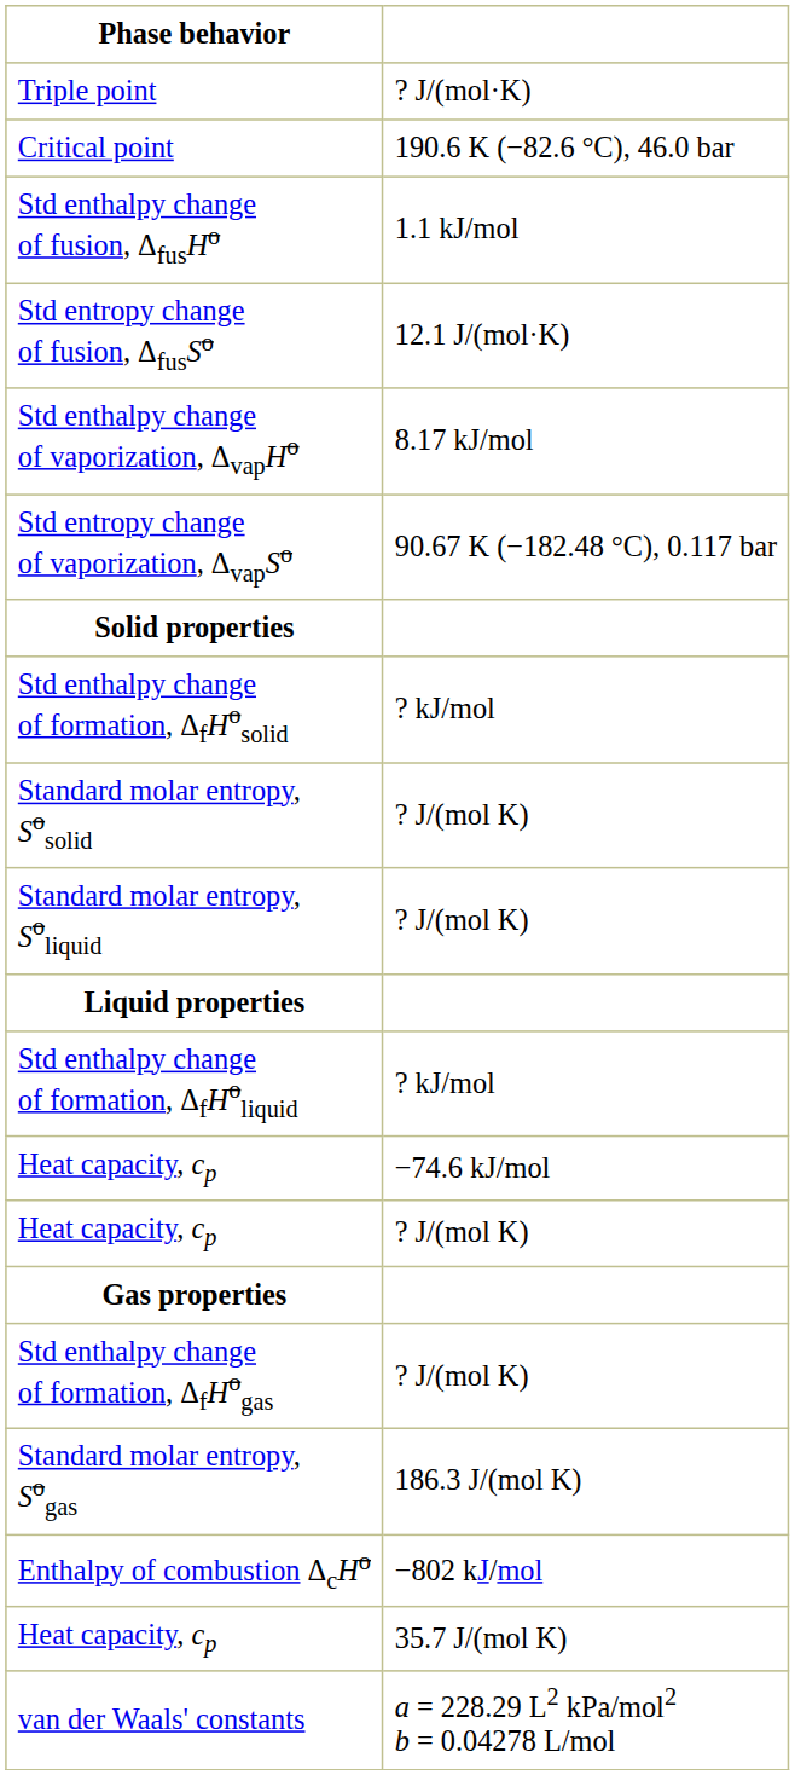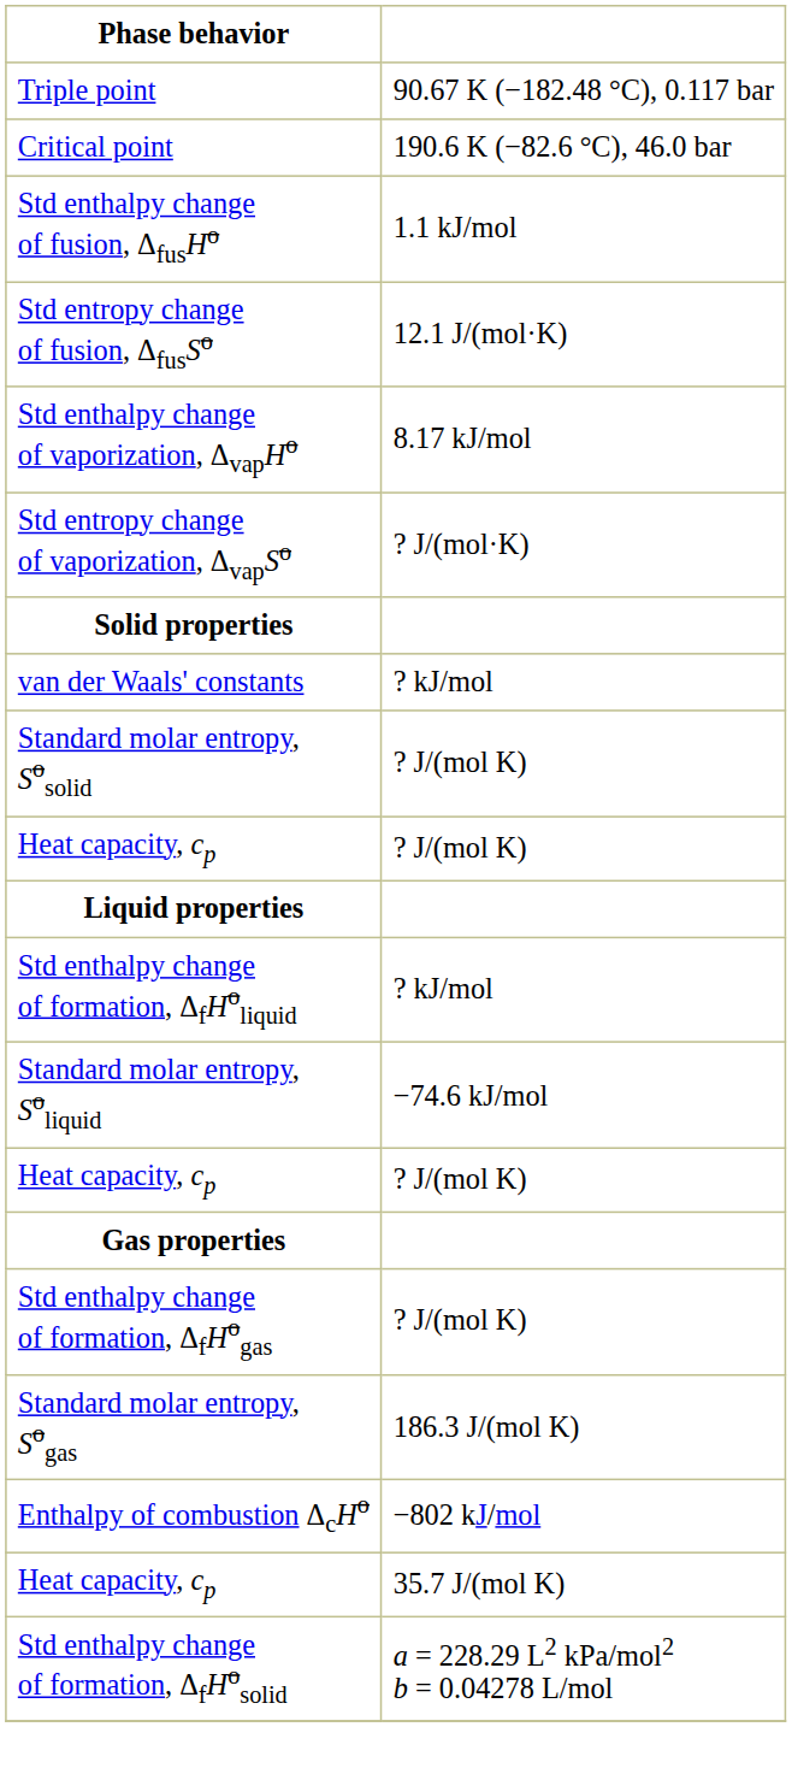row 2 | column 2: ? J/(mol·K) -> 90.67 K (−182.48 °C), 0.117 bar
row 7 | column 2: 90.67 K (−182.48 °C), 0.117 bar -> ? J/(mol·K)
row 9 | Phase behavior: Std enthalpy change of formation, ΔfHosolid -> van der Waals' constants
row 11 | Phase behavior: Standard molar entropy, Soliquid -> Heat capacity, cp
row 14 | Phase behavior: Heat capacity, cp -> Standard molar entropy, Soliquid
row 21 | Phase behavior: van der Waals' constants -> Std enthalpy change of formation, ΔfHosolid
